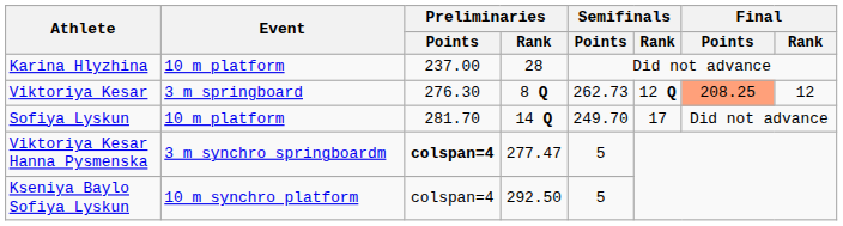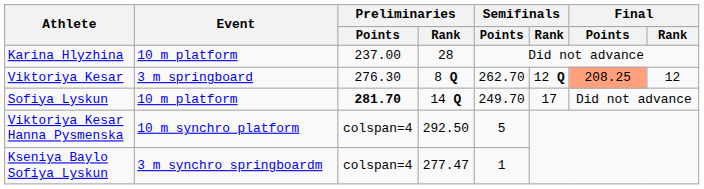Viktoriya Kesar | Semifinals / Points: 262.73 -> 262.70
Sofiya Lyskun | Preliminaries / Points: normal -> bold
Viktoriya Kesar Hanna Pysmenska | Event: 3 m synchro springboardm -> 10 m synchro platform
Viktoriya Kesar Hanna Pysmenska | Preliminaries / Points: bold -> normal
Viktoriya Kesar Hanna Pysmenska | Preliminaries / Rank: 277.47 -> 292.50
Kseniya Baylo Sofiya Lyskun | Event: 10 m synchro platform -> 3 m synchro springboardm
Kseniya Baylo Sofiya Lyskun | Preliminaries / Rank: 292.50 -> 277.47
Kseniya Baylo Sofiya Lyskun | Semifinals / Points: 5 -> 1
